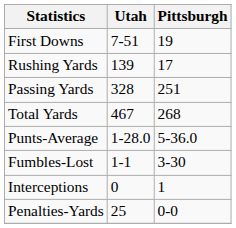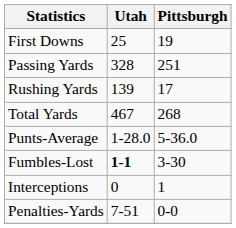First Downs | Utah: 7-51 -> 25
rows swapped: Rushing Yards <-> Passing Yards
Fumbles-Lost | Utah: normal -> bold
Penalties-Yards | Utah: 25 -> 7-51
